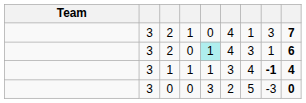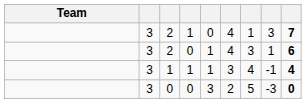row 3 | column 5: paleturquoise background -> no background
row 4 | column 8: bold -> normal
